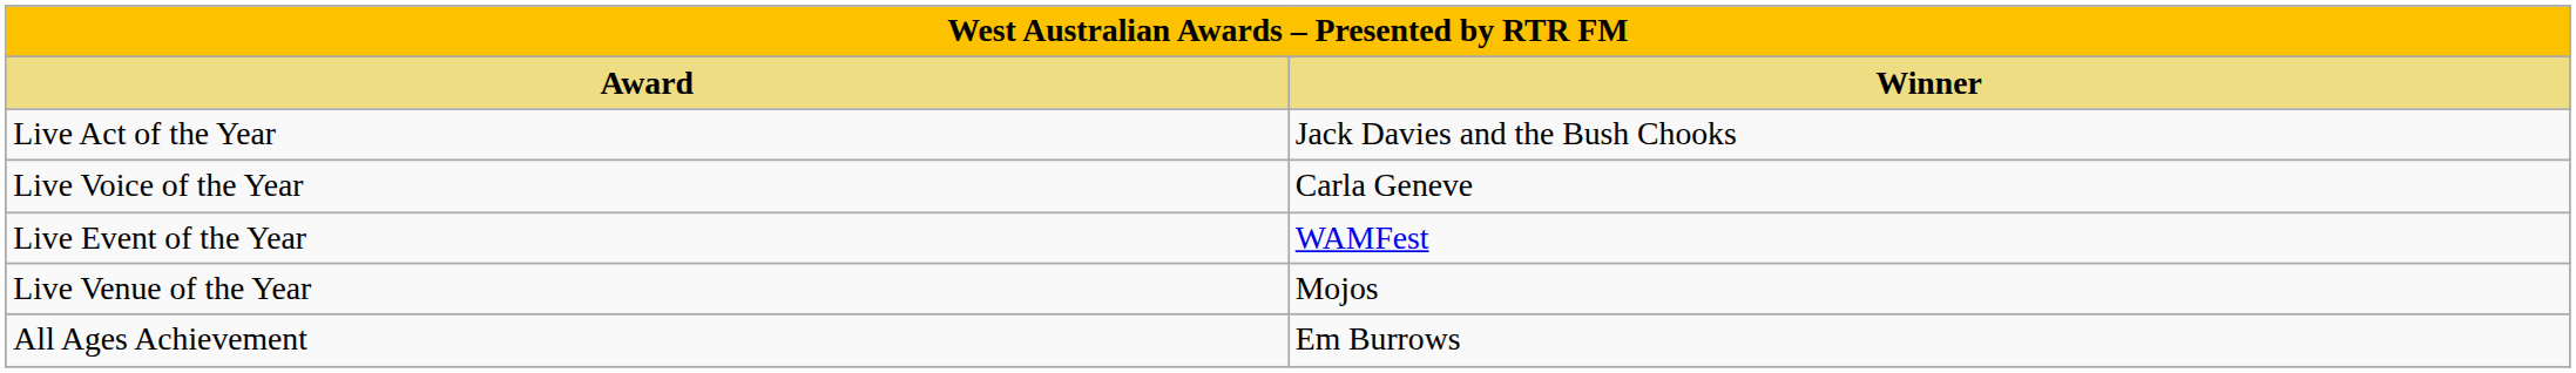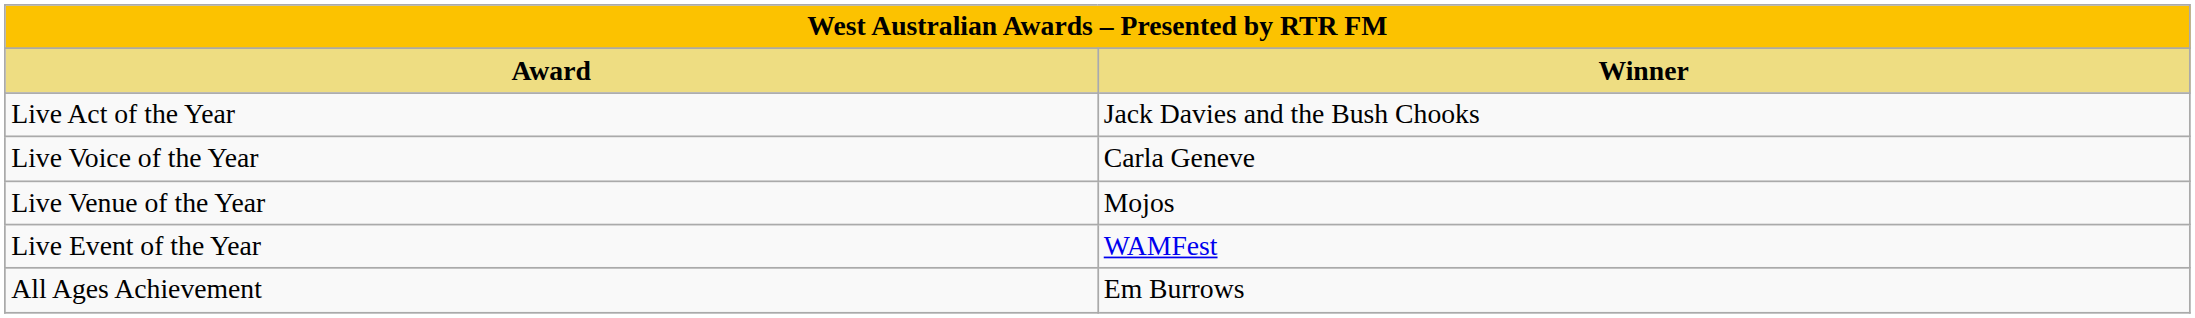rows swapped: Live Venue of the Year <-> Live Event of the Year
